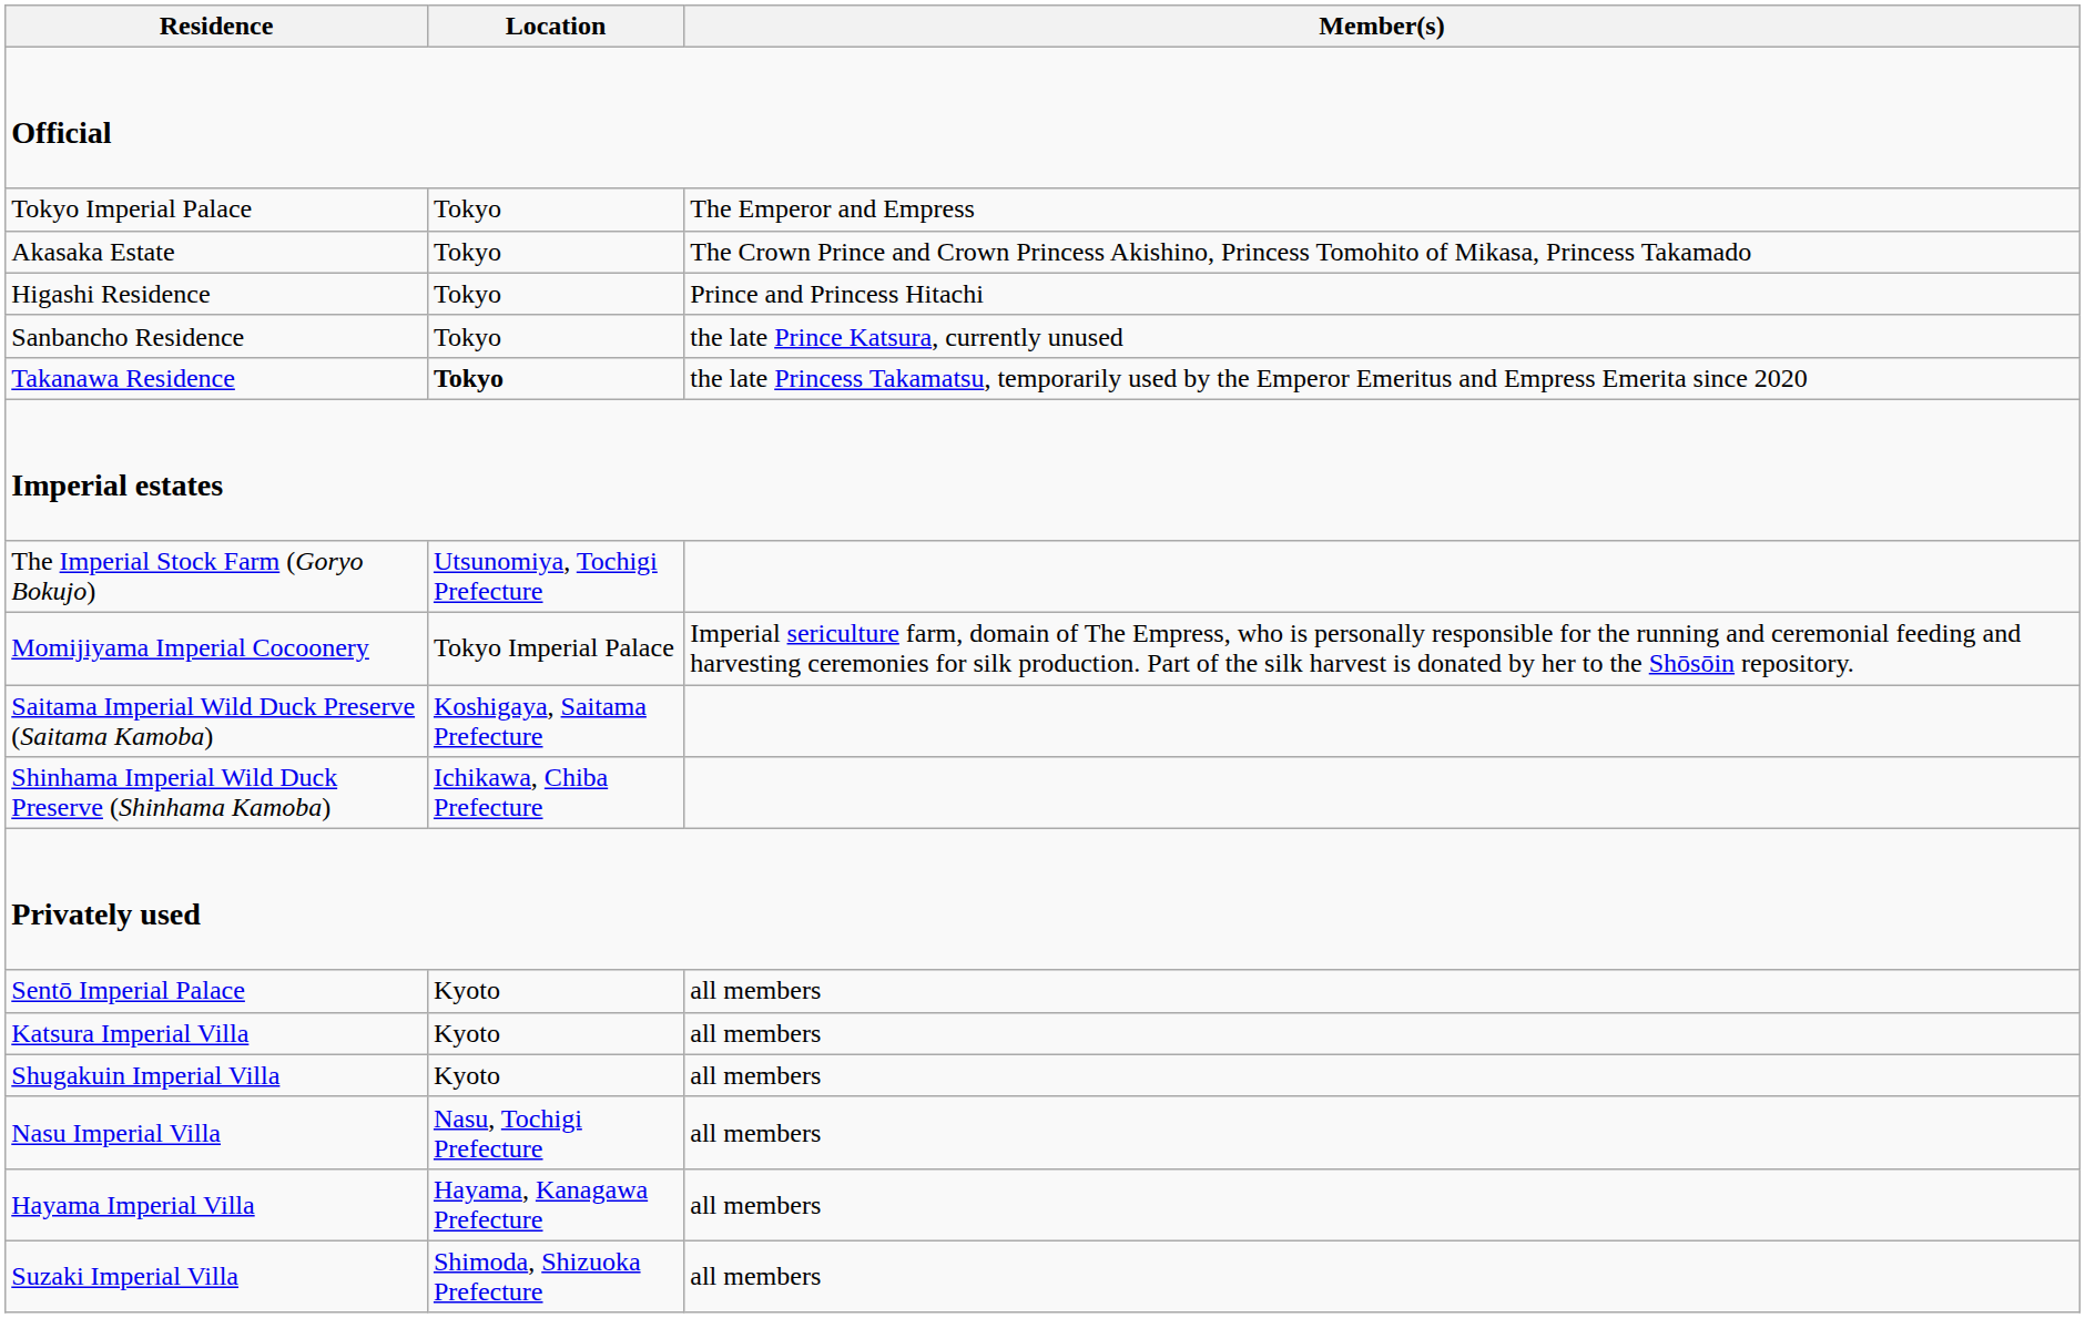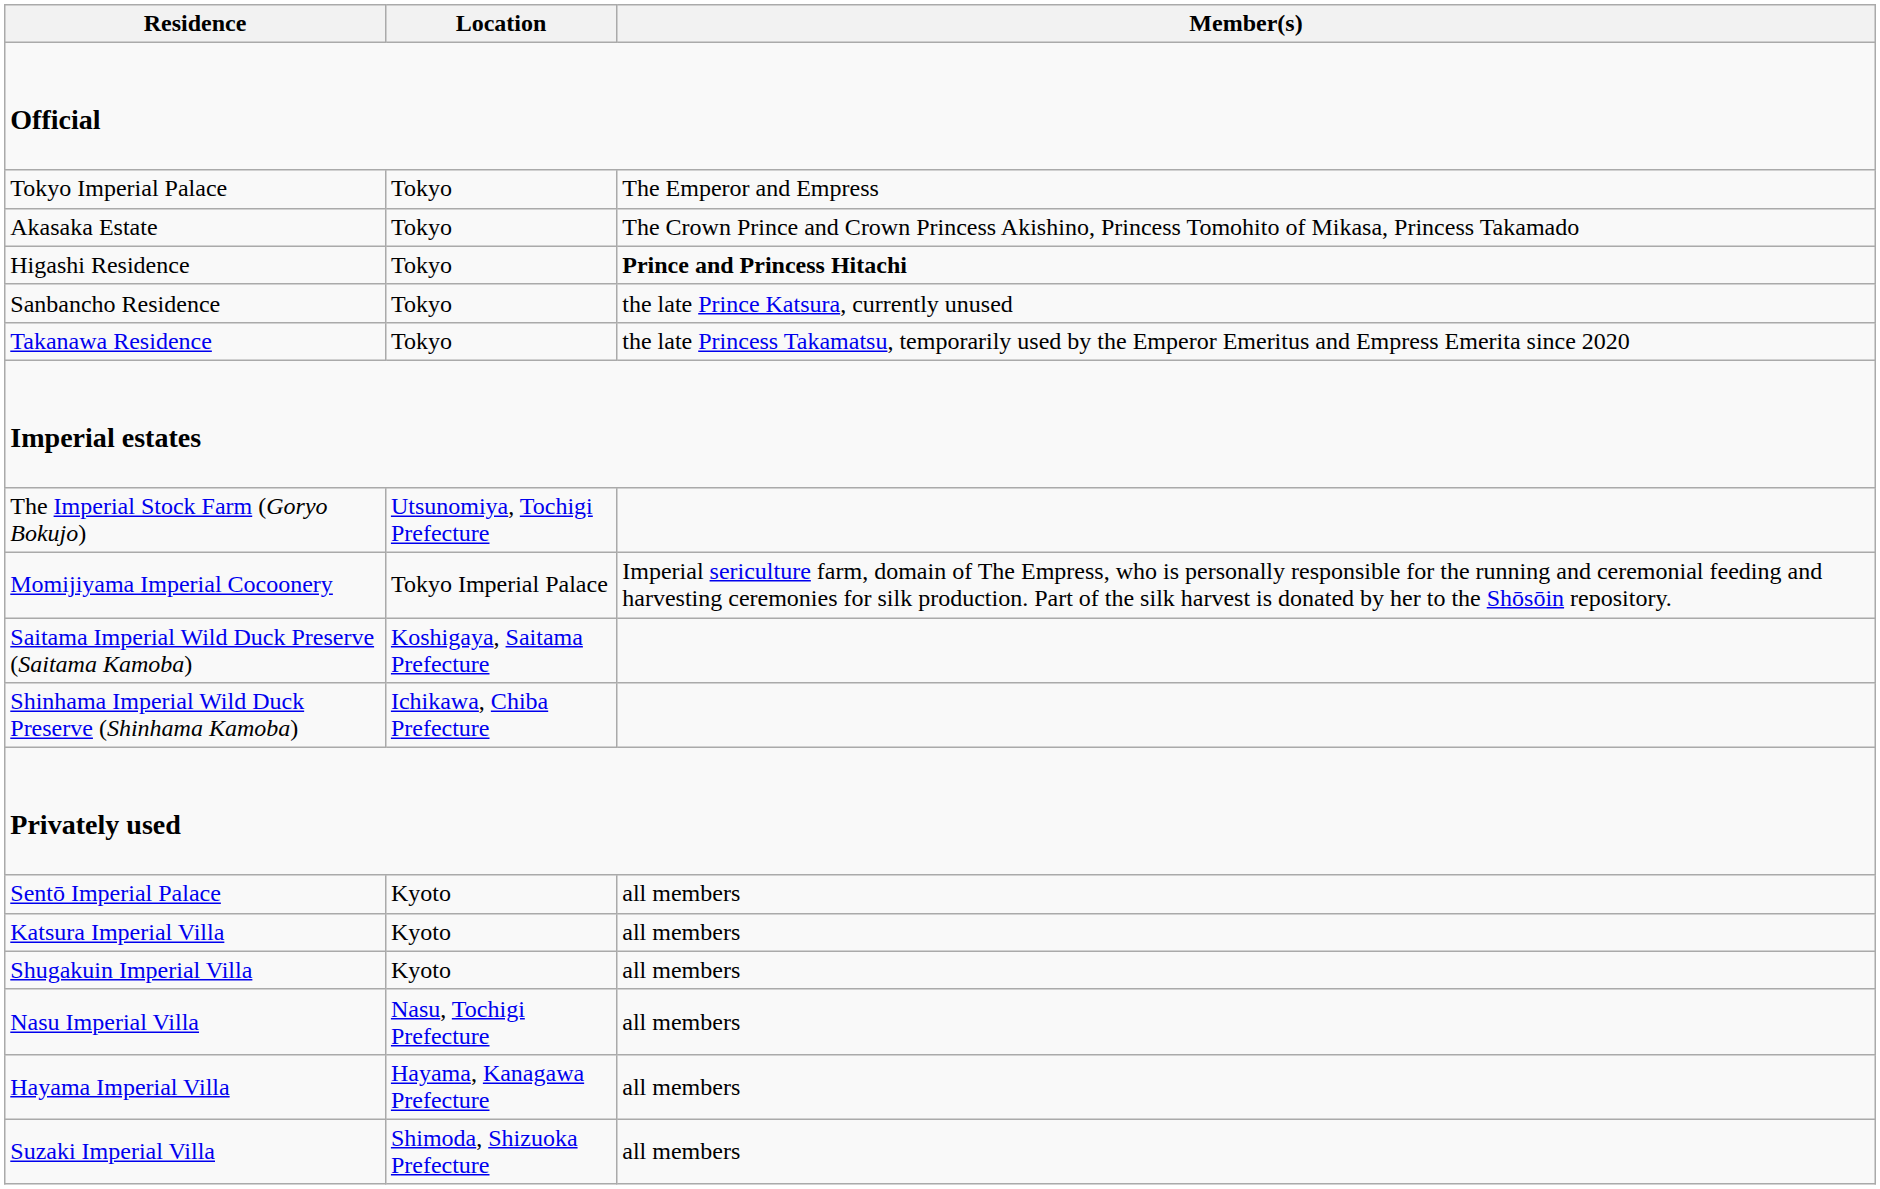Higashi Residence | Member(s): normal -> bold
Takanawa Residence | Location: bold -> normal
